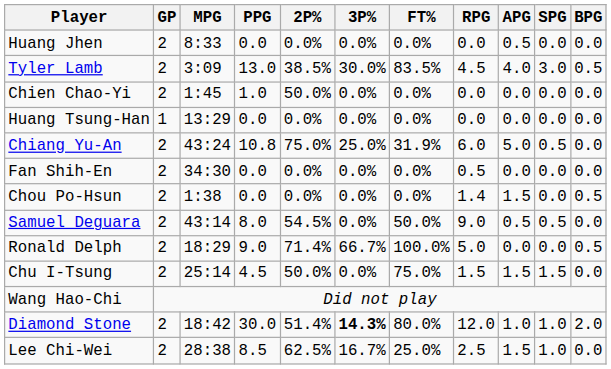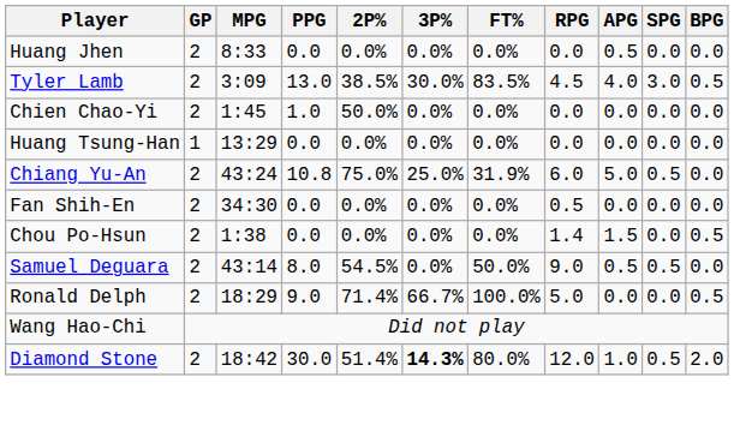- row: Chu I-Tsung | 2 | 25:14 | 4.5 | 50.0% | 0.0% | 75.0% | 1.5 | 1.5 | 1.5 | 0.0
Diamond Stone | SPG: 1.0 -> 0.5
- row: Lee Chi-Wei | 2 | 28:38 | 8.5 | 62.5% | 16.7% | 25.0% | 2.5 | 1.5 | 1.0 | 0.0
